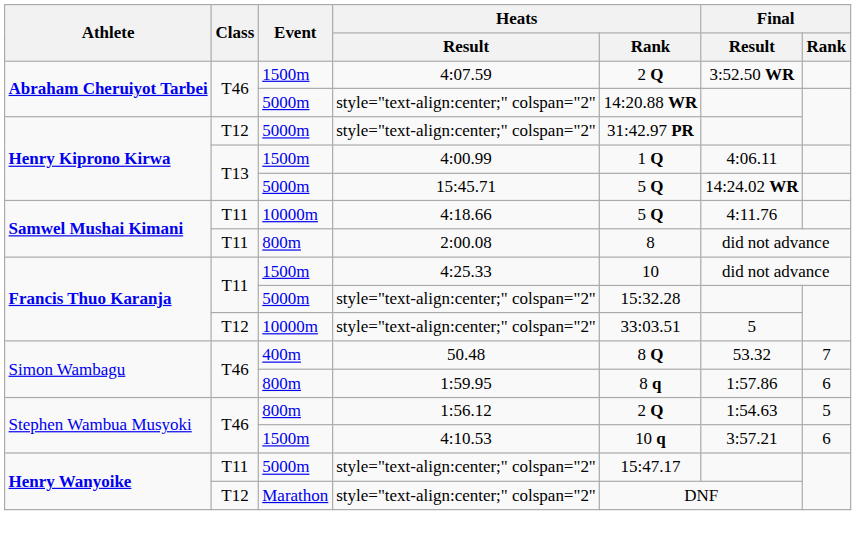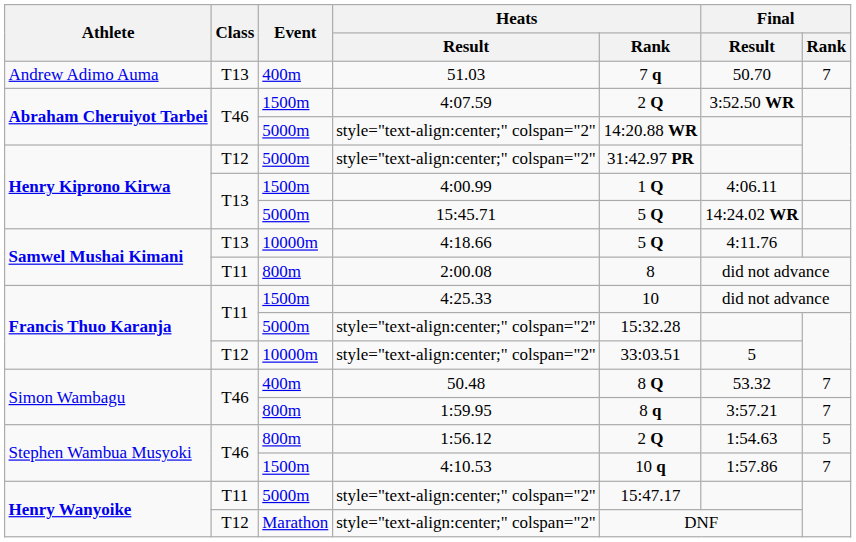+ row: Andrew Adimo Auma | T13 | 400m | 51.03 | 7 q | 50.70 | 7
4:18.66 | Class: T11 -> T13
1:59.95 | Final / Result: 1:57.86 -> 3:57.21
1:59.95 | Final / Rank: 6 -> 7
4:10.53 | Final / Result: 3:57.21 -> 1:57.86
4:10.53 | Final / Rank: 6 -> 7
